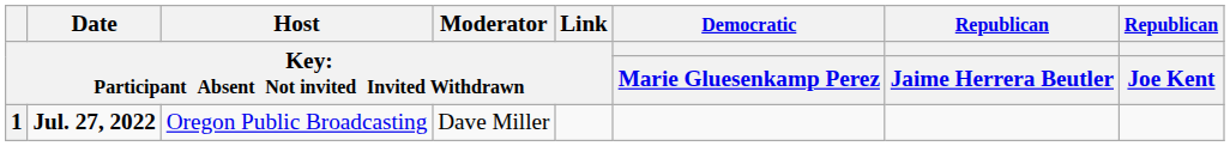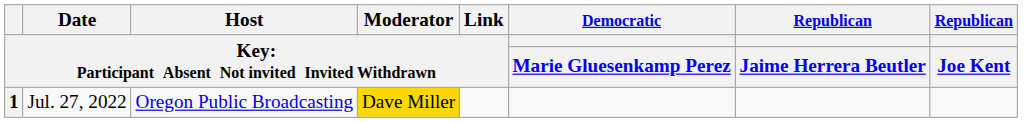1 | column 2: bold -> normal
1 | column 4: no background -> gold background
